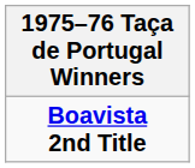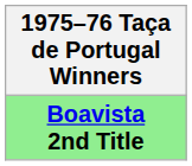row 2 | column 1: no background -> lightgreen background
